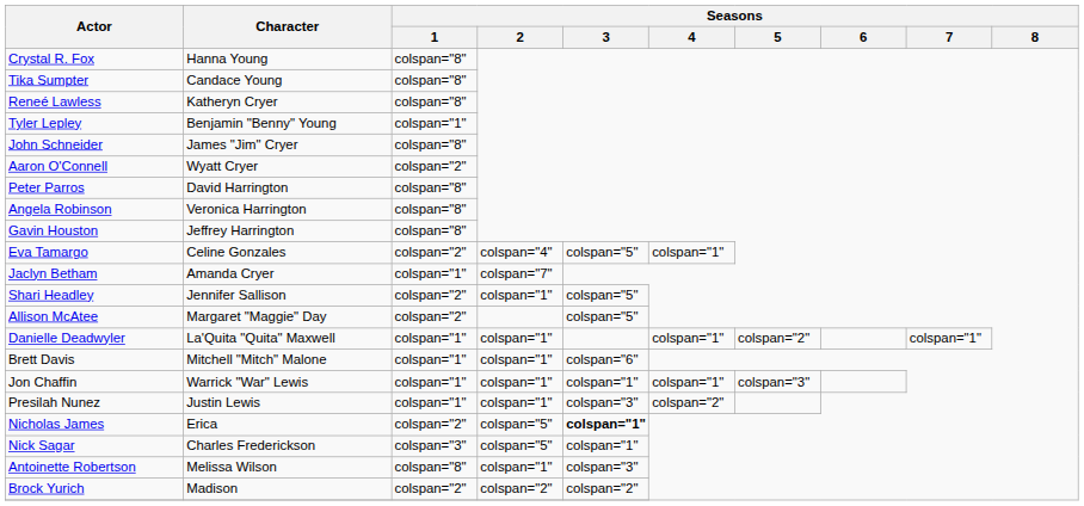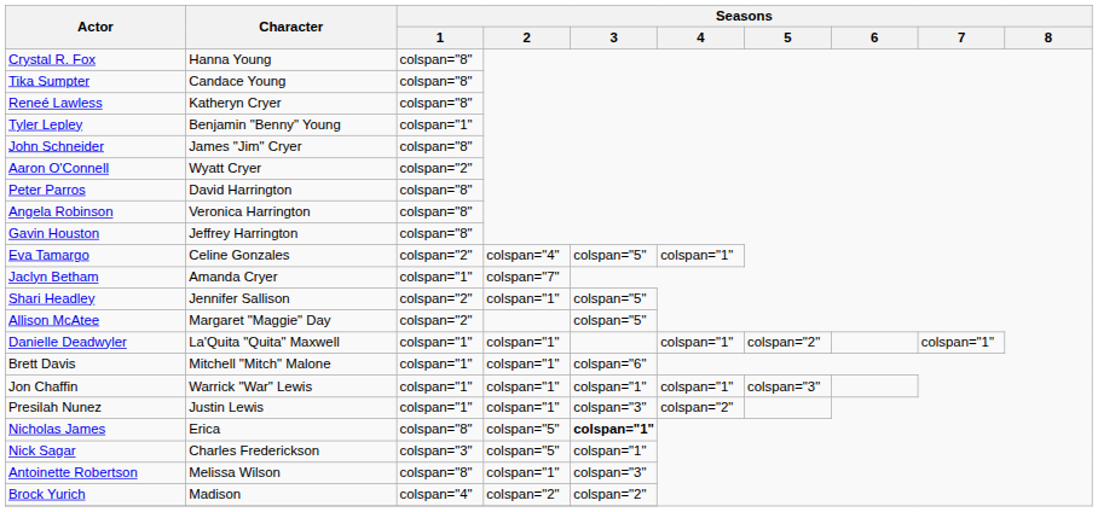Nicholas James | Seasons / 1: colspan="2" -> colspan="8"
Brock Yurich | Seasons / 1: colspan="2" -> colspan="4"
